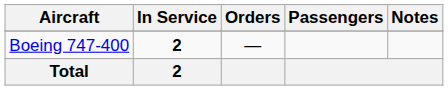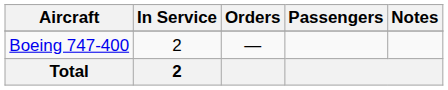Boeing 747-400 | In Service: bold -> normal
